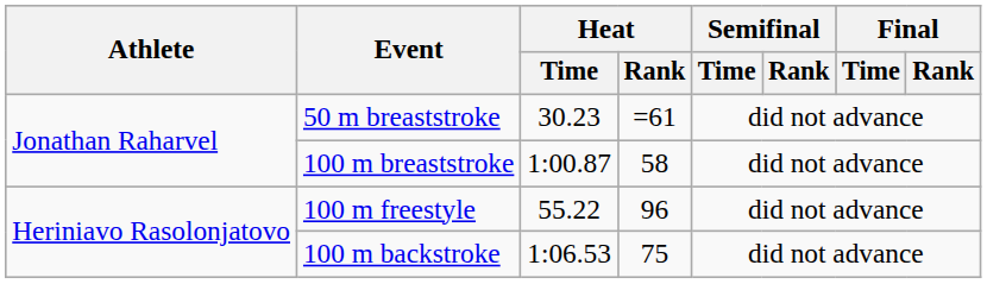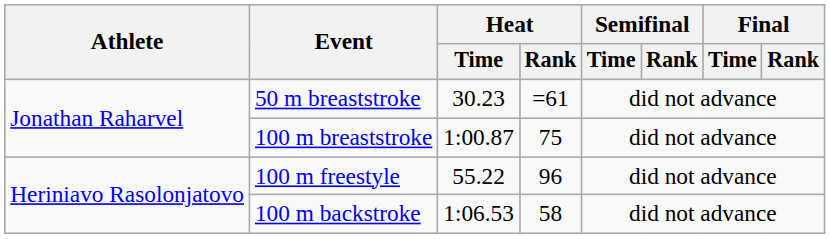100 m breaststroke | Heat / Rank: 58 -> 75
100 m backstroke | Heat / Rank: 75 -> 58
